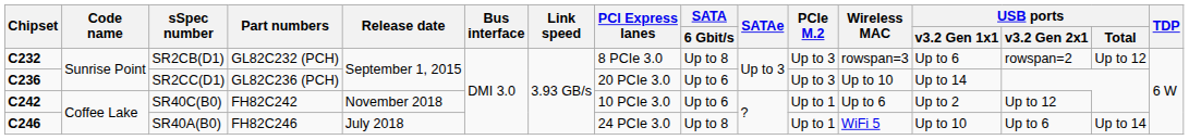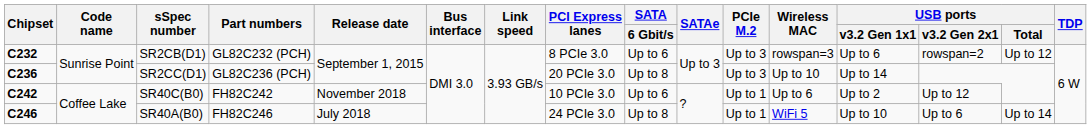SR2CB(D1) | SATA / 6 Gbit/s: Up to 8 -> Up to 6
SR2CC(D1) | SATA / 6 Gbit/s: Up to 6 -> Up to 8
